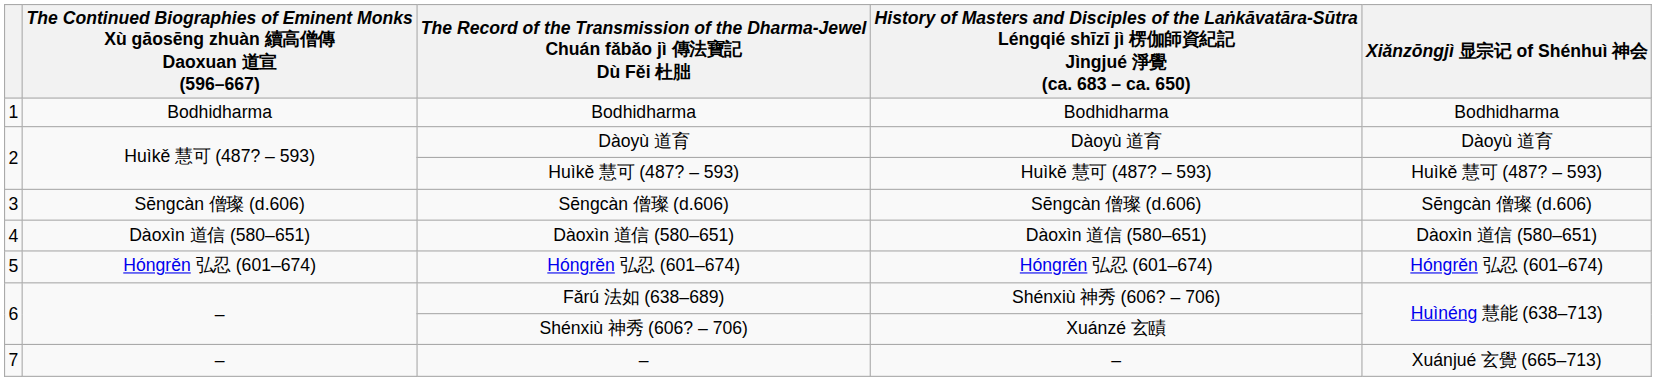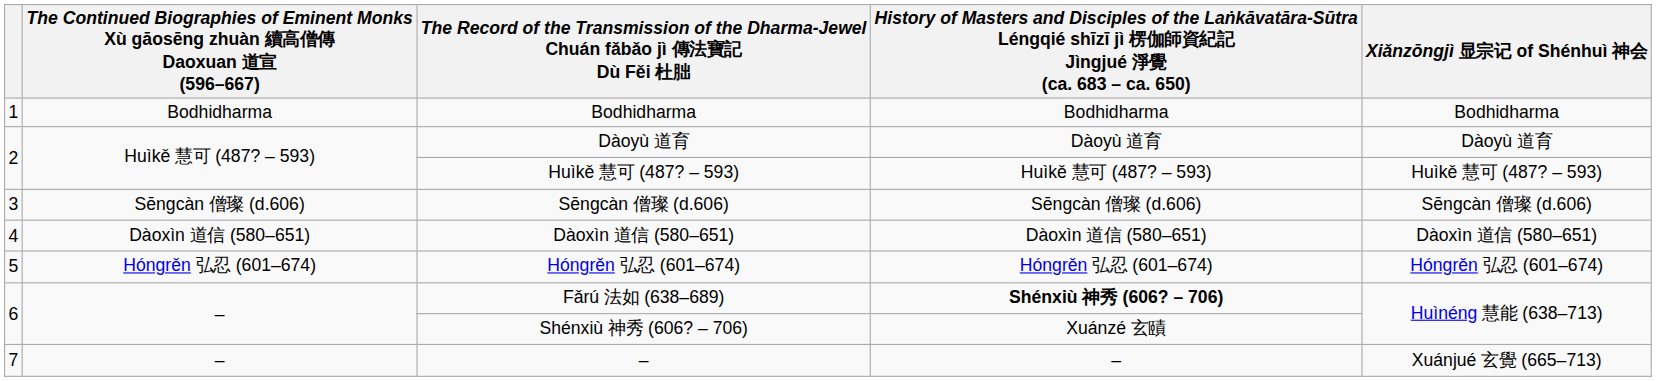Fǎrú 法如 (638–689) | column 4: normal -> bold
